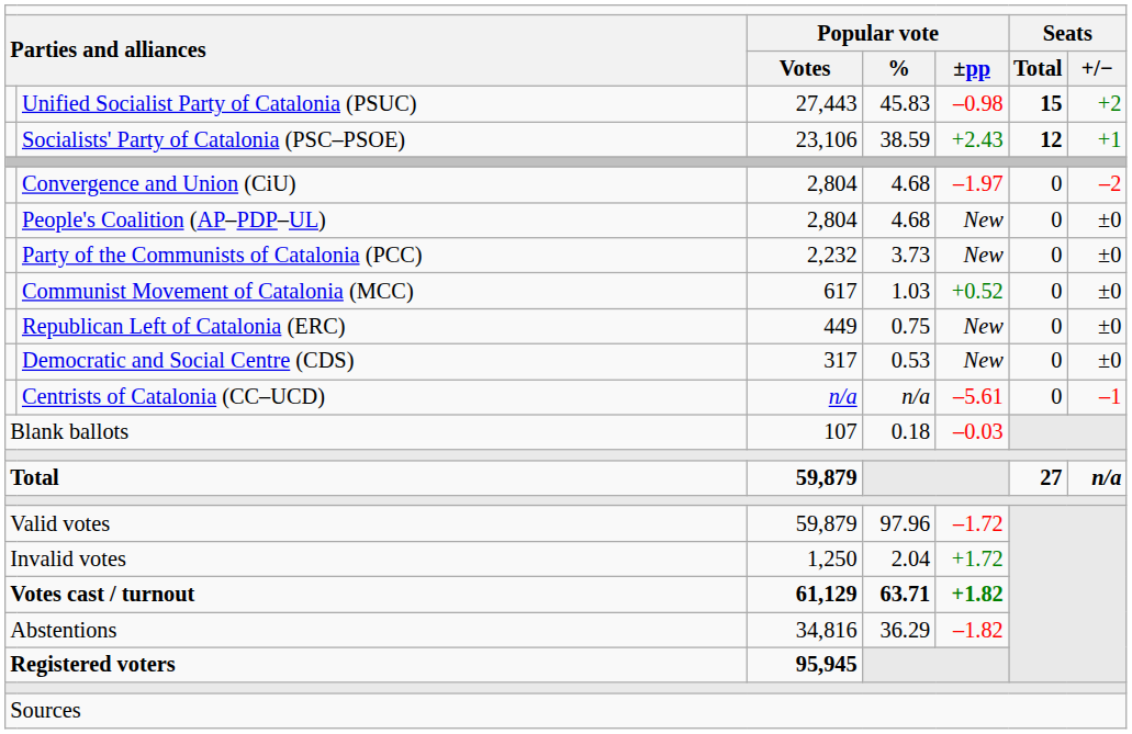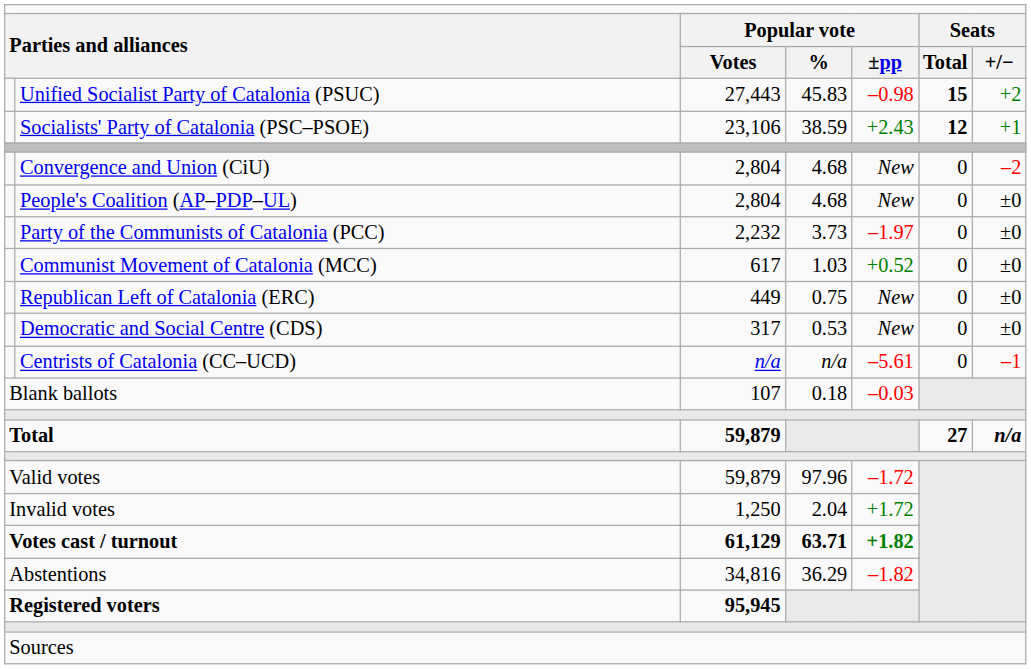Convergence and Union (CiU) | column 5: –1.97 -> New
Party of the Communists of Catalonia (PCC) | column 5: New -> –1.97
